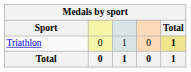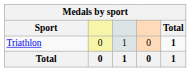Triathlon | Total: khaki background -> no background
